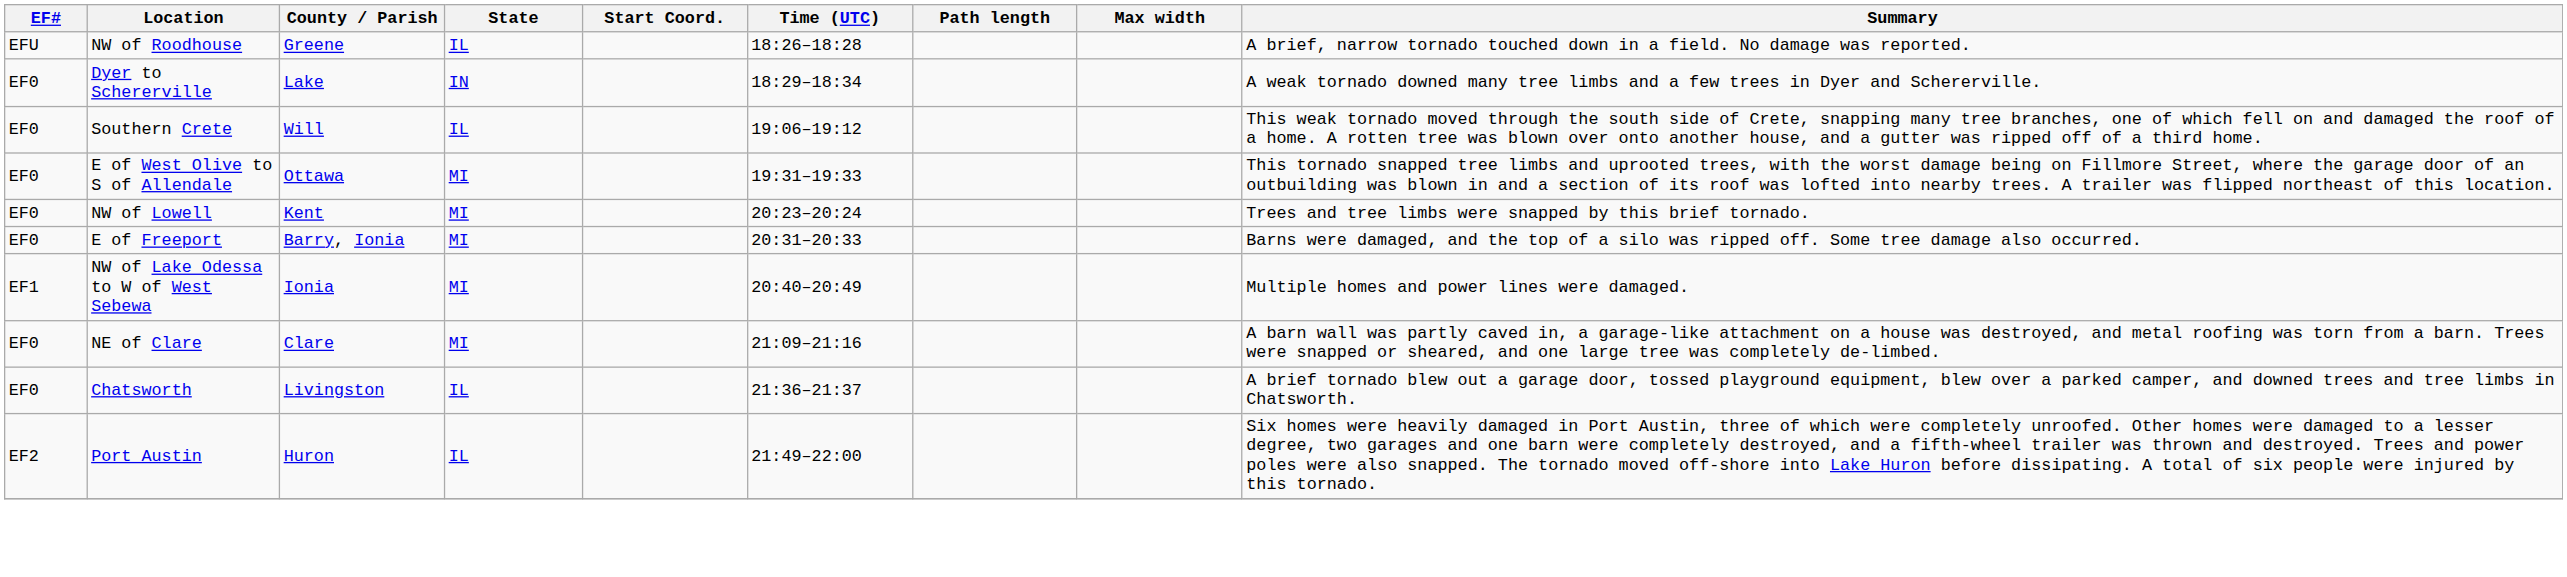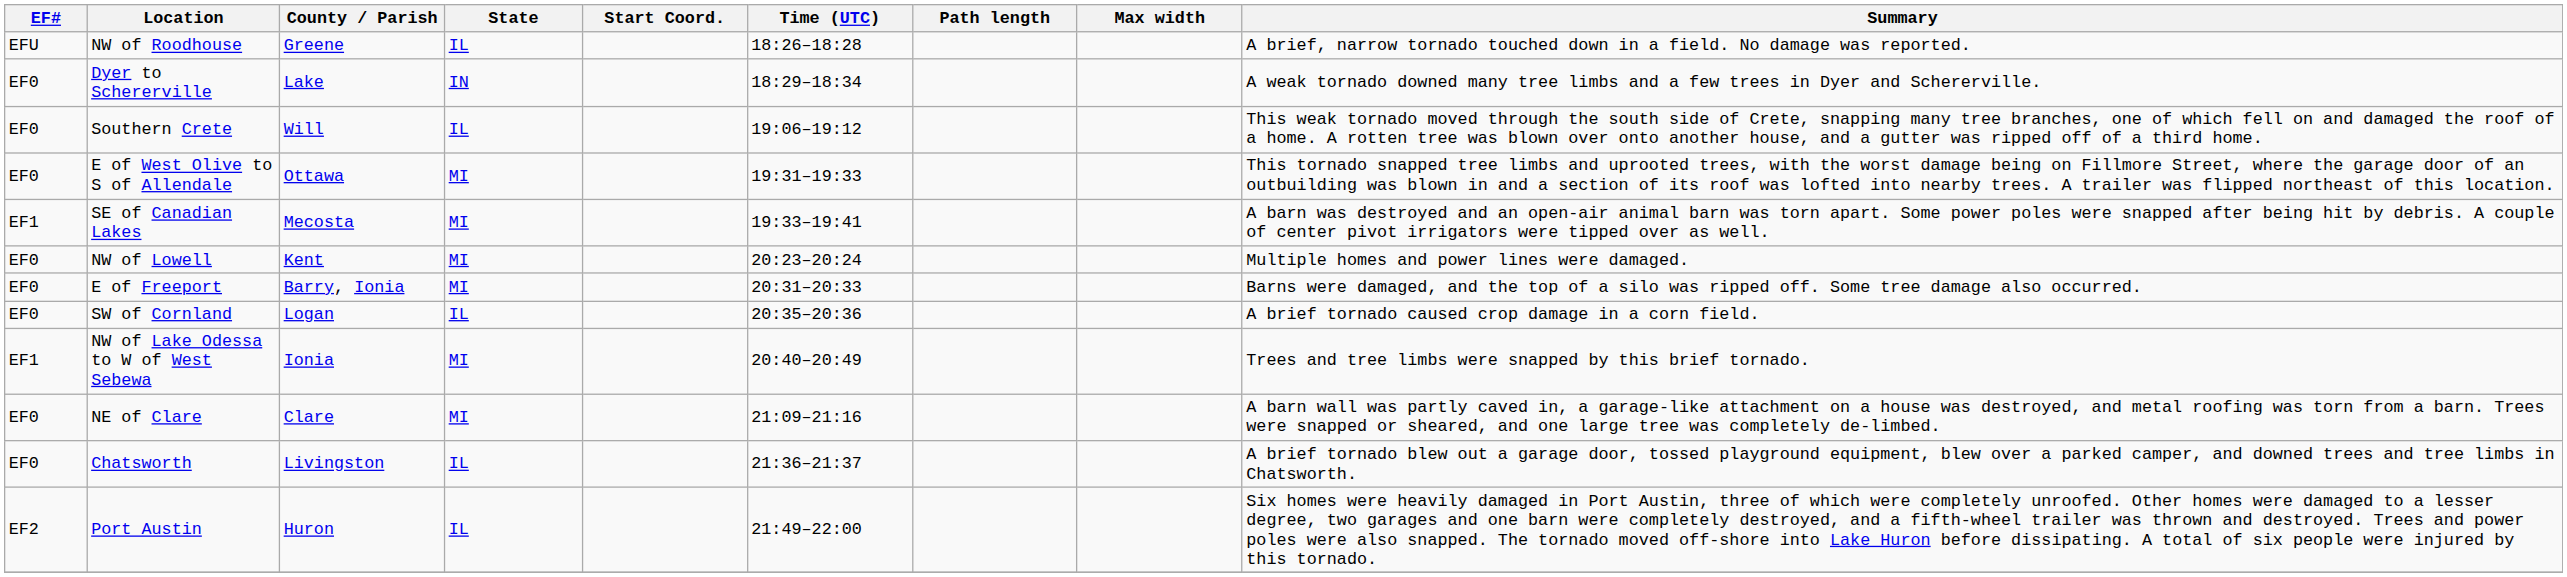+ row: EF1 | SE of Canadian Lakes | Mecosta | MI | 19:33–19:41 | A barn was destroyed and an open-air animal barn was torn apart. Some power poles were snapped after being hit by debris. A couple of center pivot irrigators were tipped over as well.
NW of Lowell | Summary: Trees and tree limbs were snapped by this brief tornado. -> Multiple homes and power lines were damaged.
+ row: EF0 | SW of Cornland | Logan | IL | 20:35–20:36 | A brief tornado caused crop damage in a corn field.
NW of Lake Odessa to W of West Sebewa | Summary: Multiple homes and power lines were damaged. -> Trees and tree limbs were snapped by this brief tornado.
